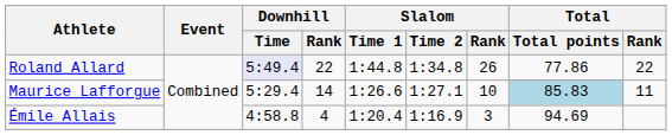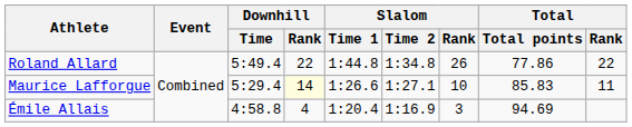row 3 | Downhill / Time: lavender background -> no background
row 4 | Downhill / Rank: no background -> lightyellow background
row 4 | Total / Total points: lightblue background -> no background
